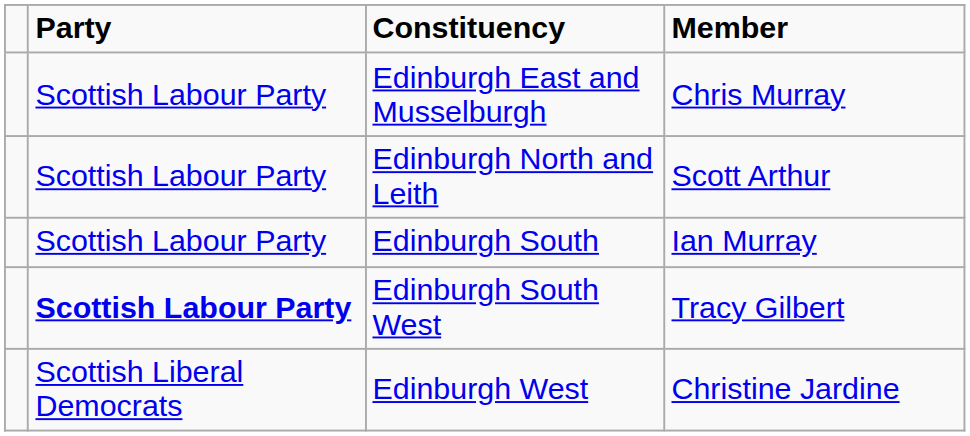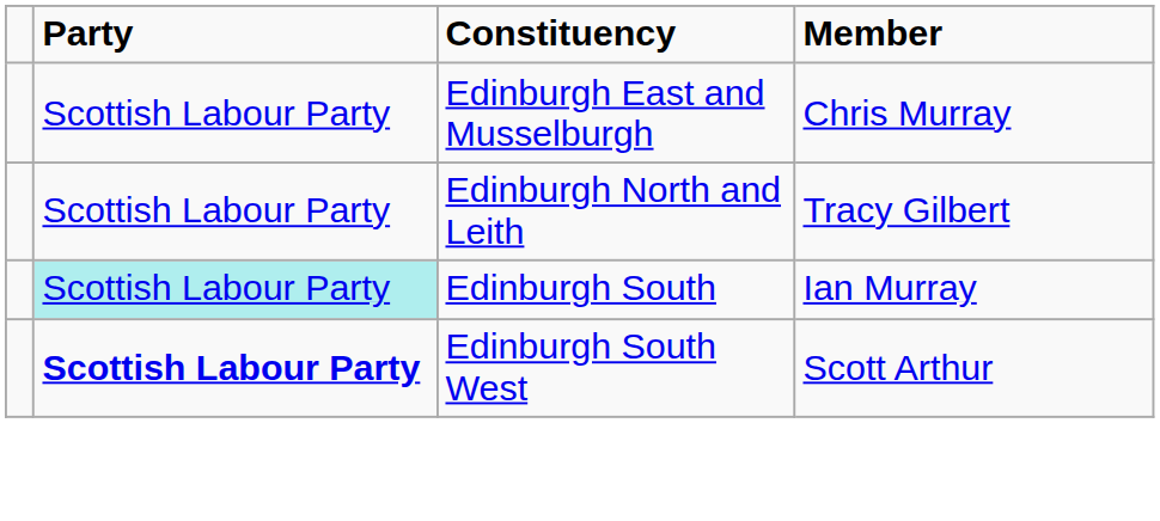Edinburgh North and Leith | Member: Scott Arthur -> Tracy Gilbert
Edinburgh South | Party: no background -> paleturquoise background
Edinburgh South West | Member: Tracy Gilbert -> Scott Arthur
- row: Scottish Liberal Democrats | Edinburgh West | Christine Jardine
